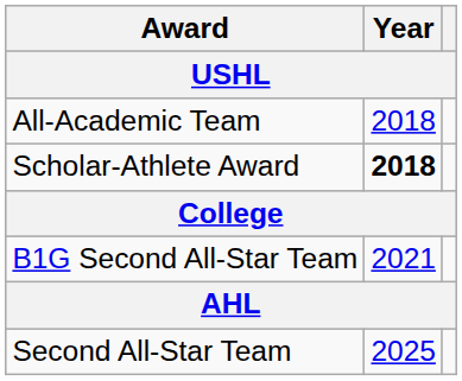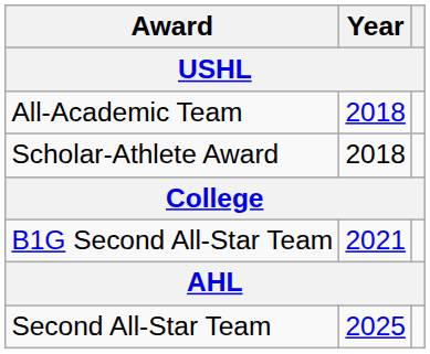Scholar-Athlete Award | Year: bold -> normal
